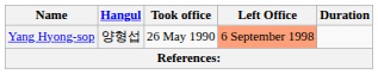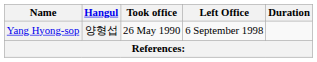Yang Hyong-sop | Left Office: lightsalmon background -> no background
